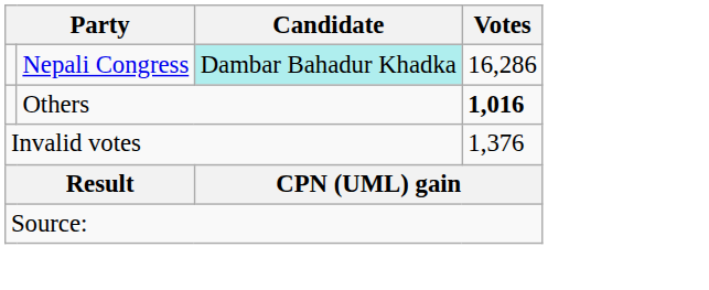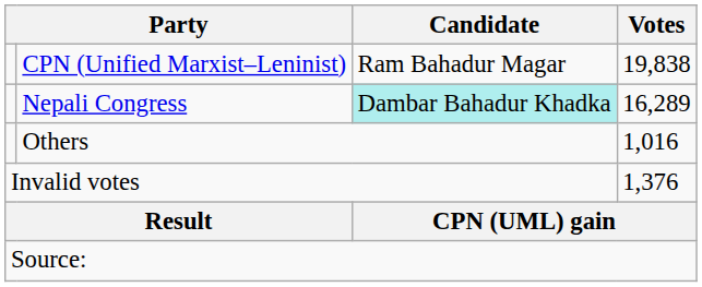+ row: CPN (Unified Marxist–Leninist) | Ram Bahadur Magar | 19,838
Nepali Congress | Votes: 16,286 -> 16,289
Others | Votes: bold -> normal
